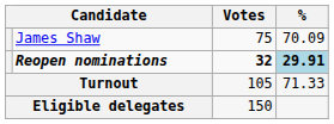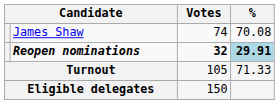James Shaw | Votes: 75 -> 74
James Shaw | %: 70.09 -> 70.08
